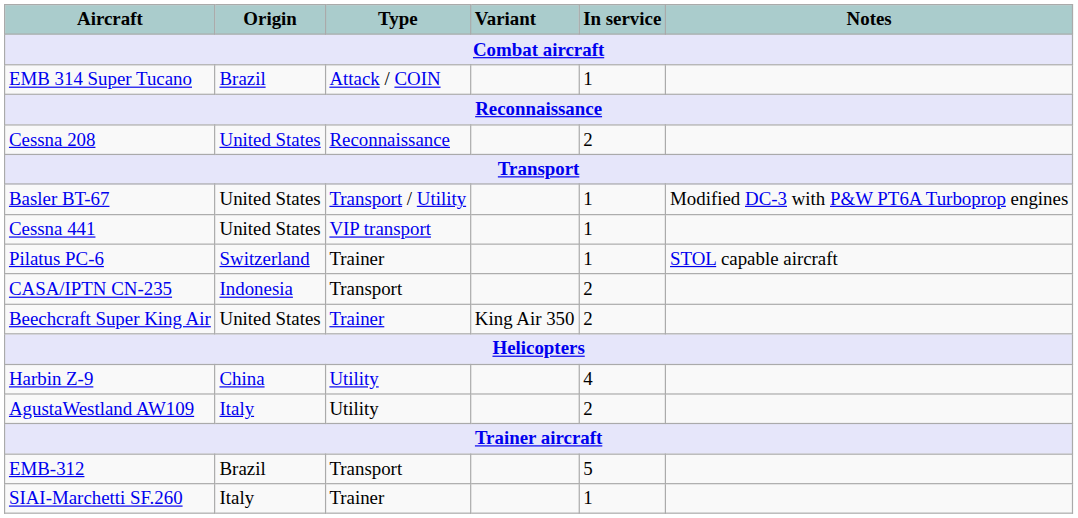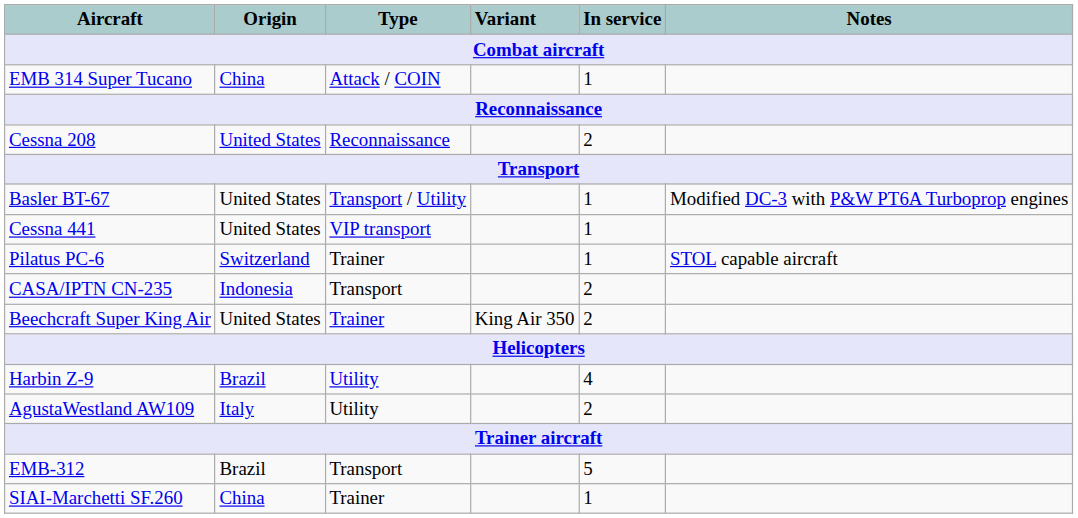EMB 314 Super Tucano | Origin: Brazil -> China
Harbin Z-9 | Origin: China -> Brazil
SIAI-Marchetti SF.260 | Origin: Italy -> China
